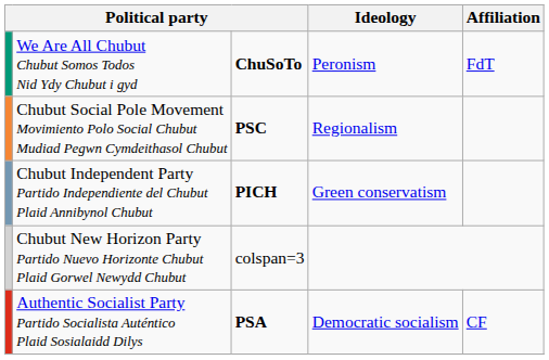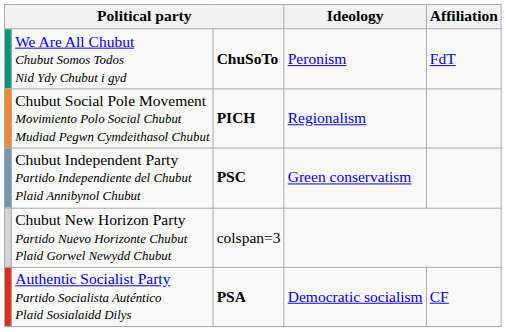row 3 | column 3: PSC -> PICH
row 4 | column 3: PICH -> PSC
